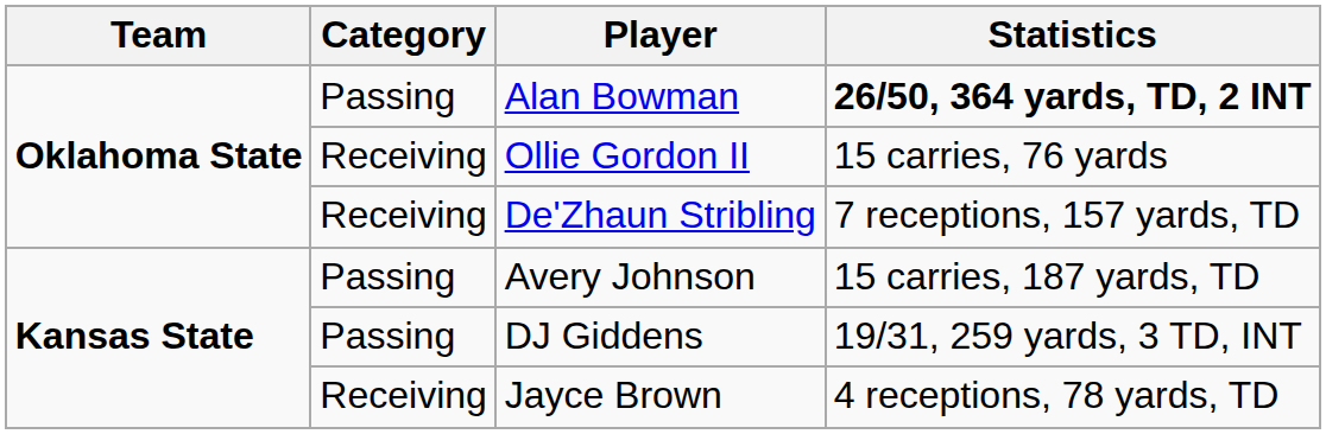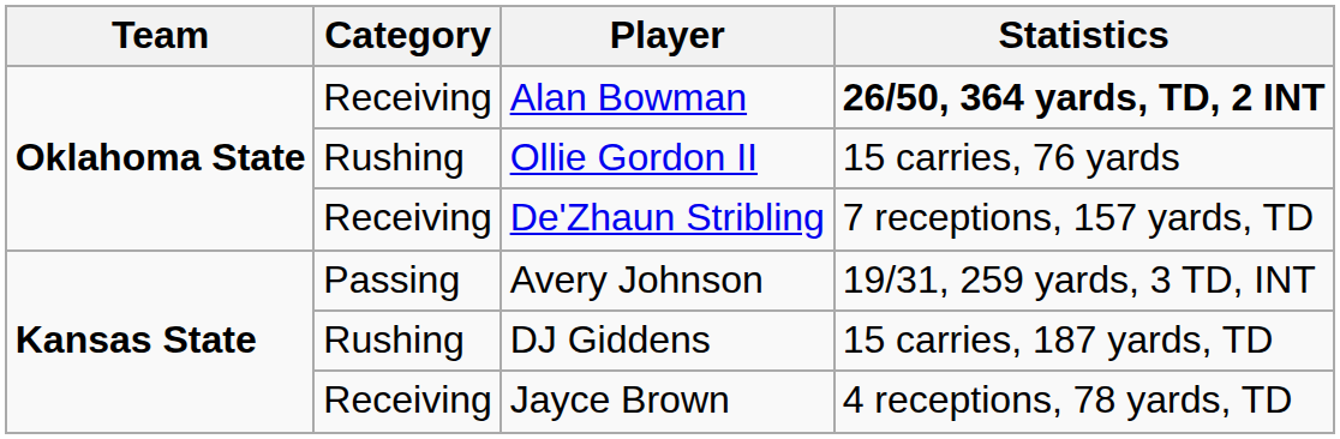Alan Bowman | Category: Passing -> Receiving
Ollie Gordon II | Category: Receiving -> Rushing
Avery Johnson | Statistics: 15 carries, 187 yards, TD -> 19/31, 259 yards, 3 TD, INT
DJ Giddens | Category: Passing -> Rushing
DJ Giddens | Statistics: 19/31, 259 yards, 3 TD, INT -> 15 carries, 187 yards, TD
